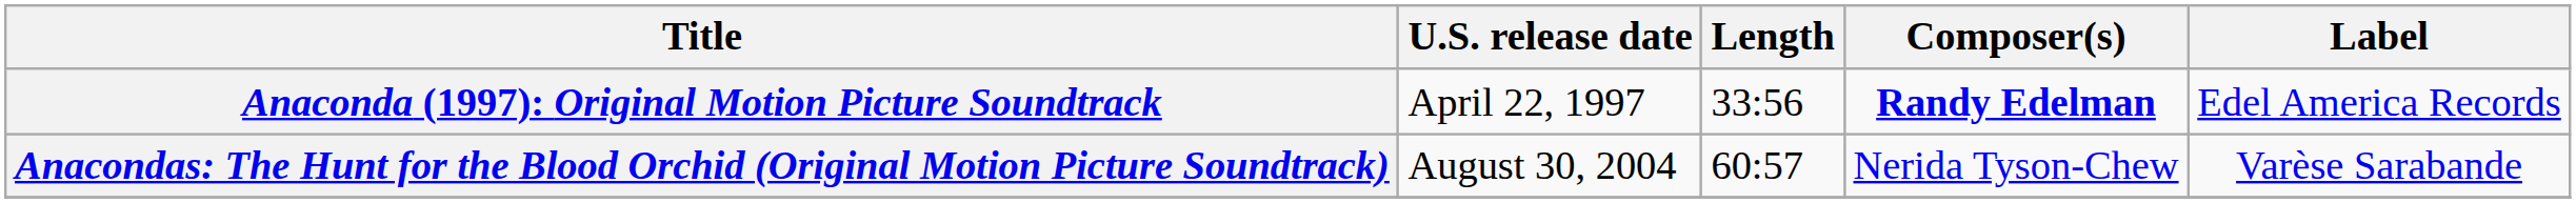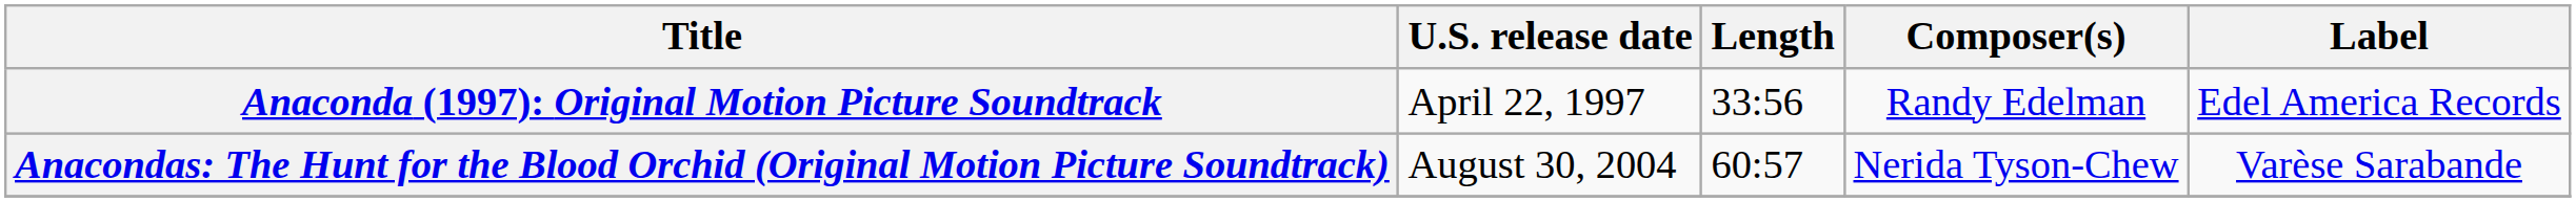Anaconda (1997): Original Motion Picture Soundtrack | Composer(s): bold -> normal
